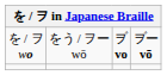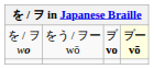を / ヲ wo | column 4: no background -> lightyellow background
